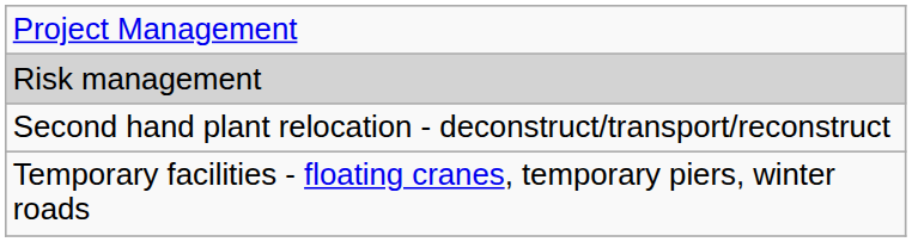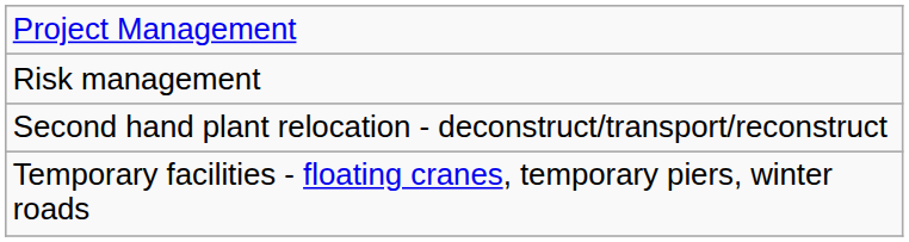row 2 | column 1: lightgrey background -> no background
